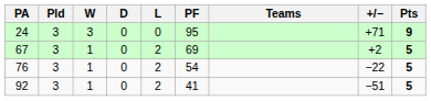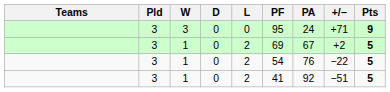columns swapped: Teams <-> PA
